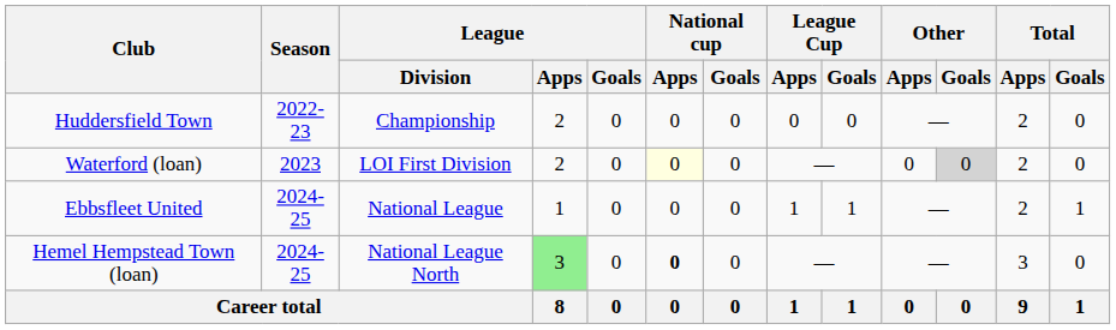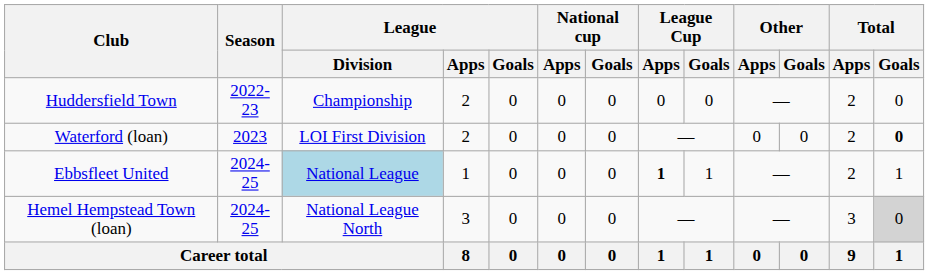Waterford (loan) | National cup / Apps: lightyellow background -> no background
Waterford (loan) | Other / Goals: lightgrey background -> no background
Waterford (loan) | Total / Goals: normal -> bold
Ebbsfleet United | League / Division: no background -> lightblue background
Ebbsfleet United | League Cup / Apps: normal -> bold
Hemel Hempstead Town (loan) | League / Apps: lightgreen background -> no background
Hemel Hempstead Town (loan) | National cup / Apps: bold -> normal
Hemel Hempstead Town (loan) | Total / Goals: no background -> lightgrey background
